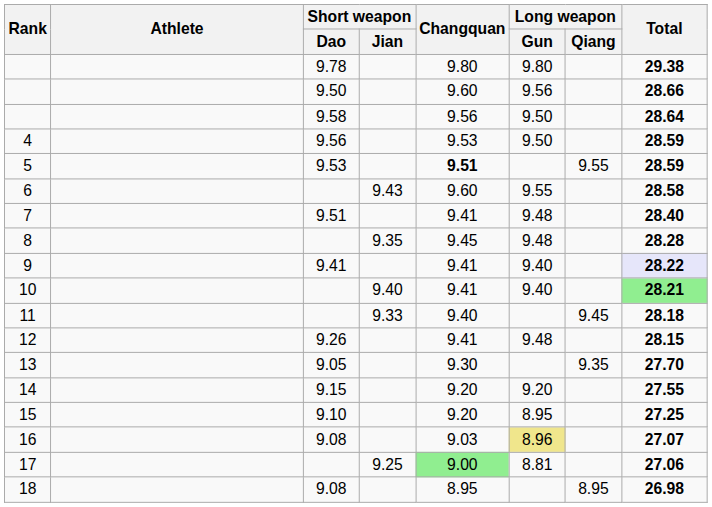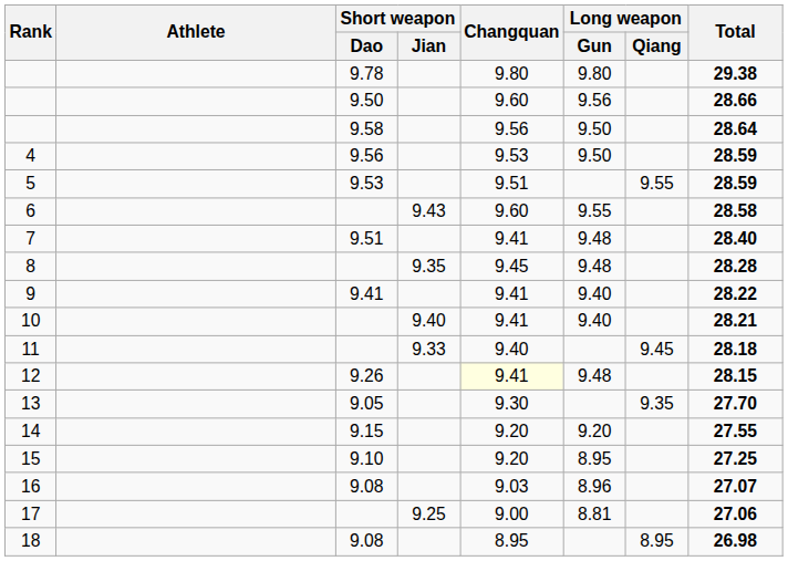5 | Changquan: bold -> normal
9 | Total: lavender background -> no background
10 | Total: lightgreen background -> no background
12 | Changquan: no background -> lightyellow background
16 | Long weapon / Gun: khaki background -> no background
17 | Changquan: lightgreen background -> no background
